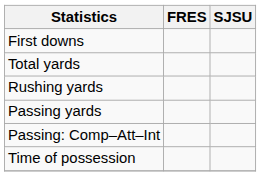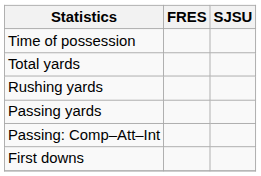rows swapped: First downs <-> Time of possession
